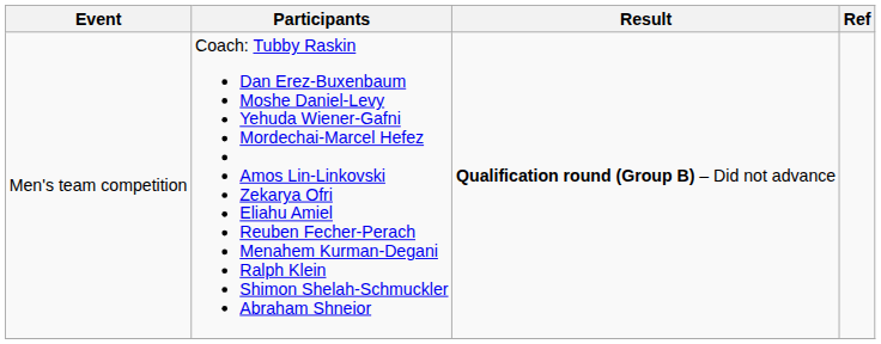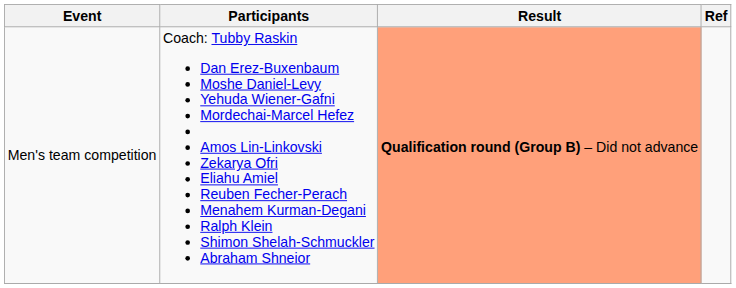Men's team competition | Result: no background -> lightsalmon background
